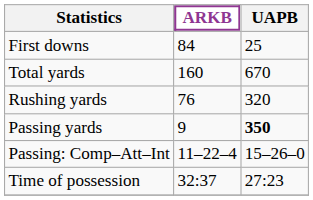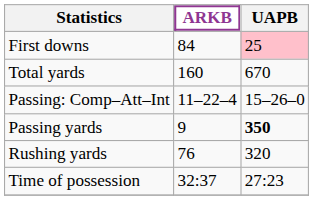First downs | UAPB: no background -> pink background
rows swapped: Rushing yards <-> Passing: Comp–Att–Int
